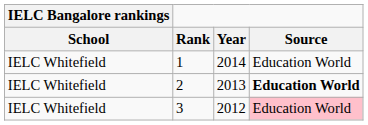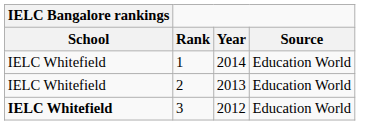2 | Source: bold -> normal
3 | IELC Bangalore rankings / School: normal -> bold
3 | Source: pink background -> no background
